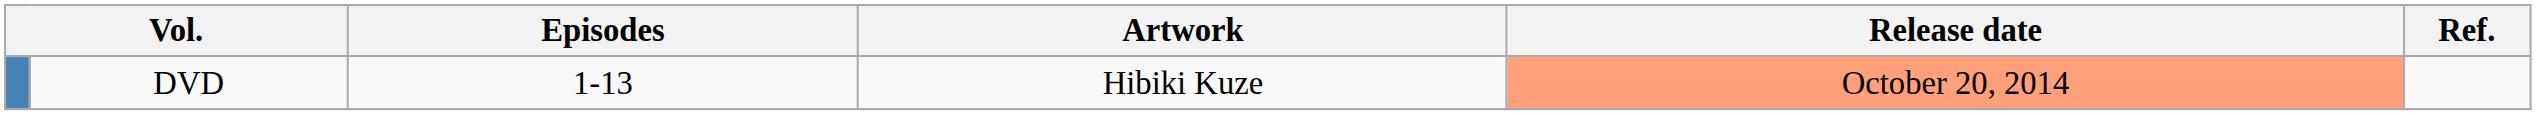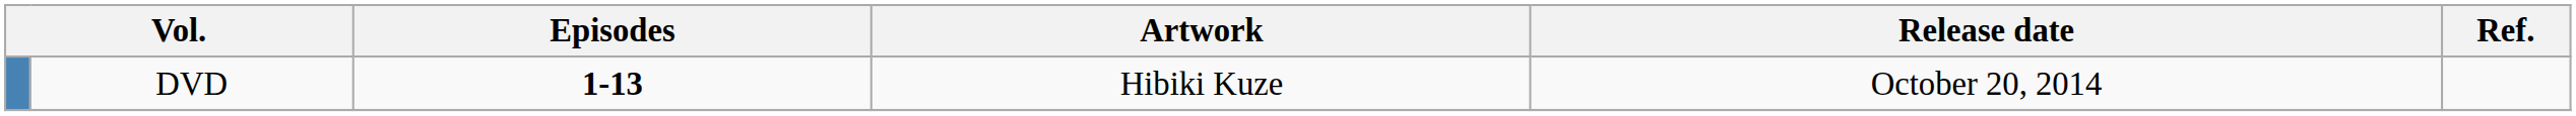DVD | Episodes: normal -> bold
DVD | Release date: lightsalmon background -> no background
